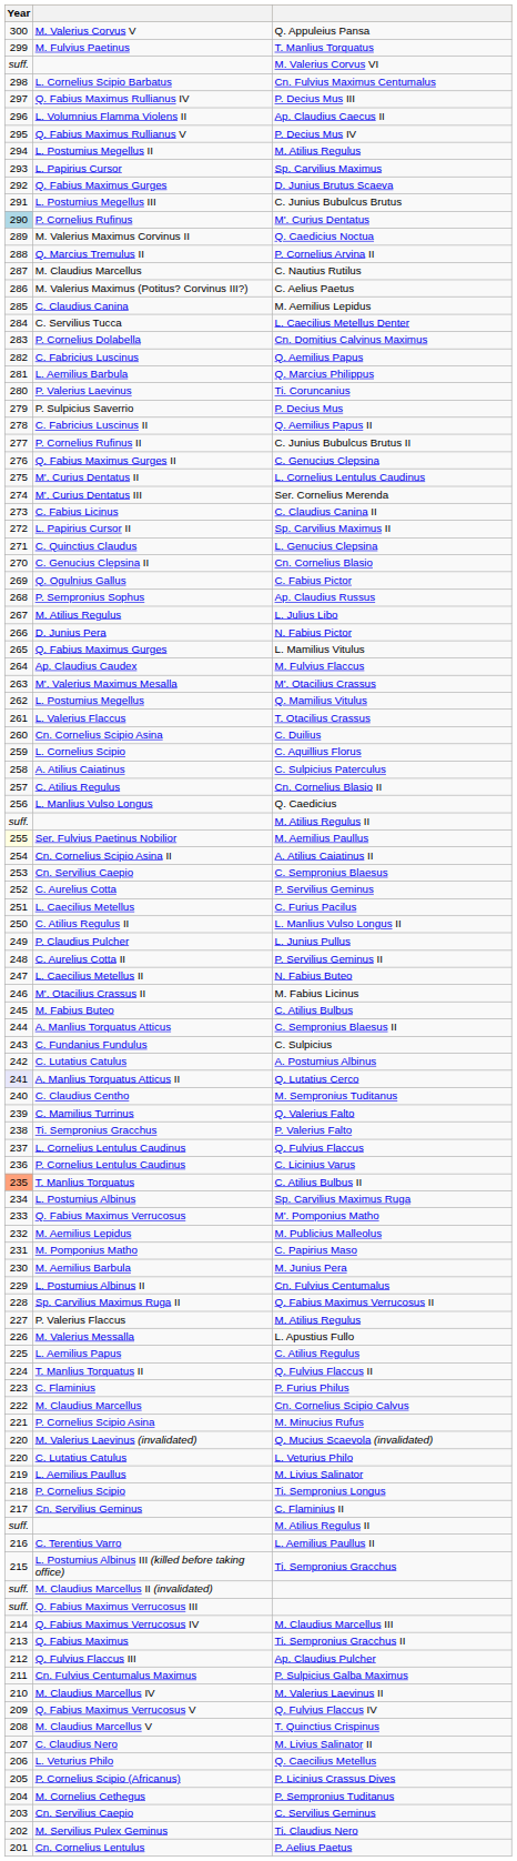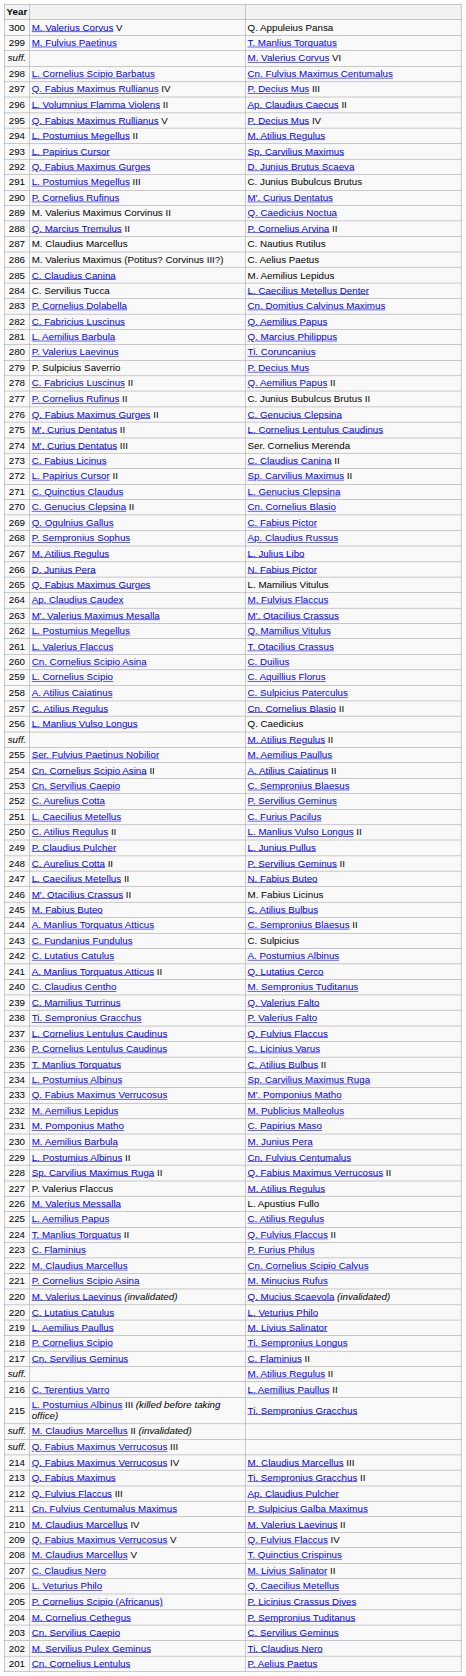M'. Curius Dentatus | Year: lightblue background -> no background
M. Aemilius Paullus | Year: lightyellow background -> no background
Q. Lutatius Cerco | Year: lavender background -> no background
C. Atilius Bulbus II | Year: lightsalmon background -> no background
